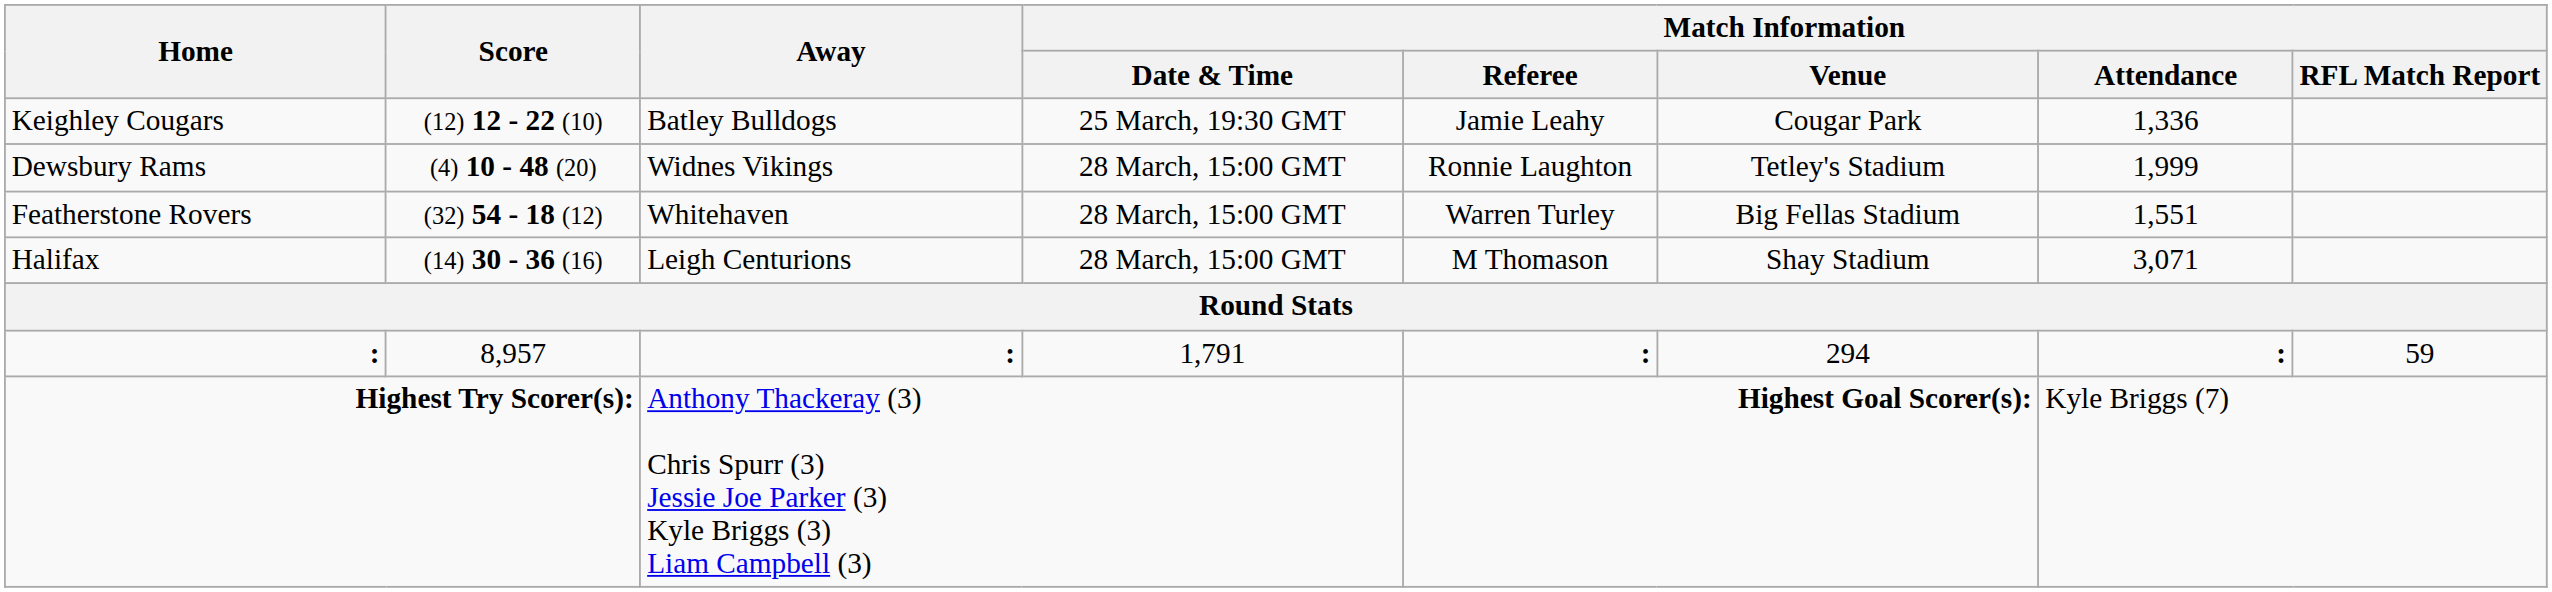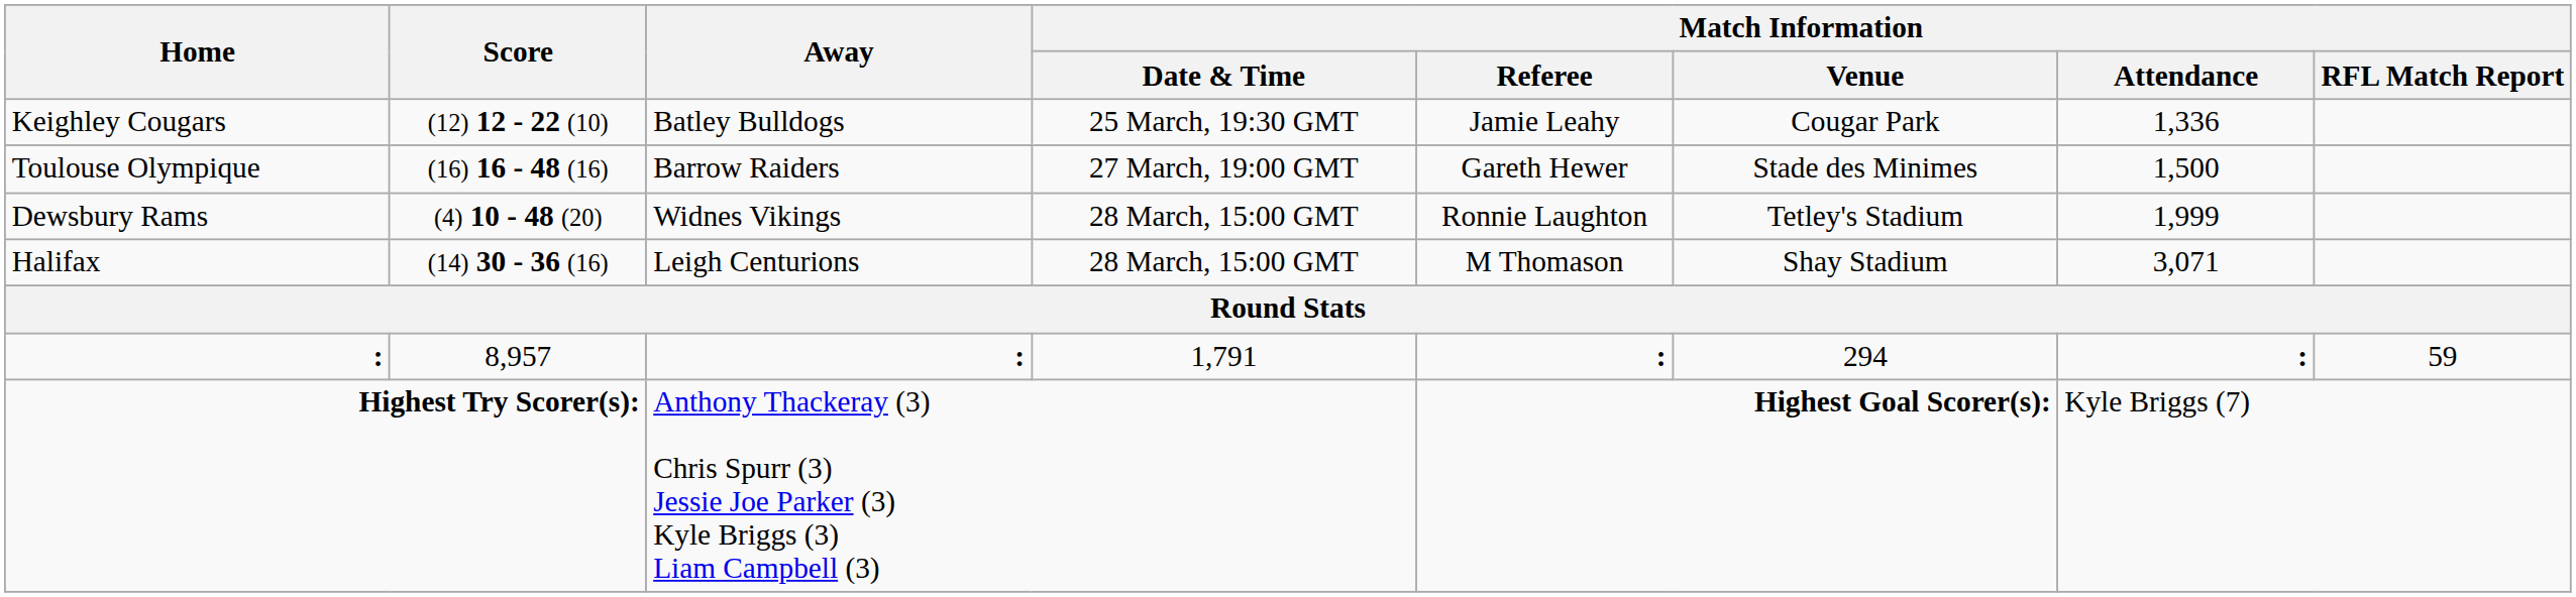+ row: Toulouse Olympique | (16) 16 - 48 (16) | Barrow Raiders | 27 March, 19:00 GMT | Gareth Hewer | Stade des Minimes | 1,500
- row: Featherstone Rovers | (32) 54 - 18 (12) | Whitehaven | 28 March, 15:00 GMT | Warren Turley | Big Fellas Stadium | 1,551
